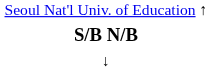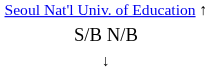row 2 | column 1: bold -> normal
